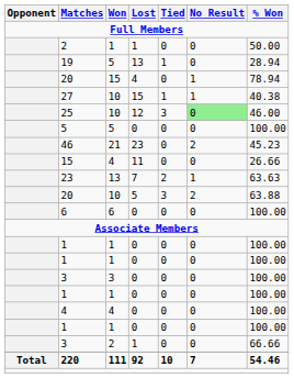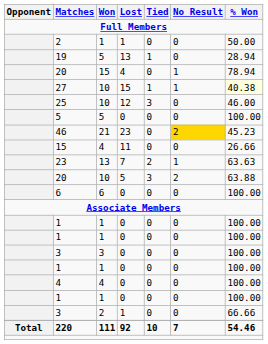27 | % Won: no background -> lightyellow background
25 | No Result: lightgreen background -> no background
46 | No Result: no background -> gold background
